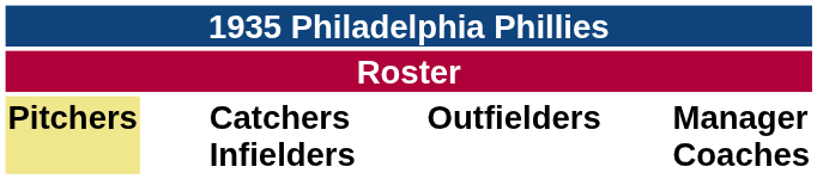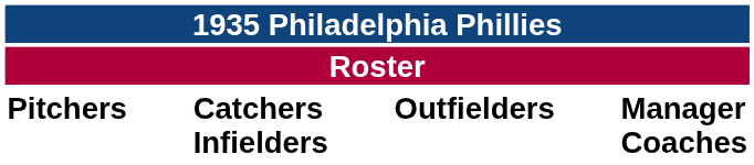Pitchers | column 1: khaki background -> no background
